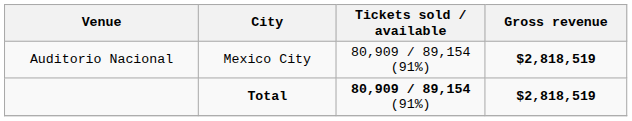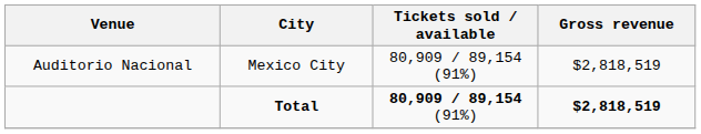Auditorio Nacional | Gross revenue: bold -> normal
